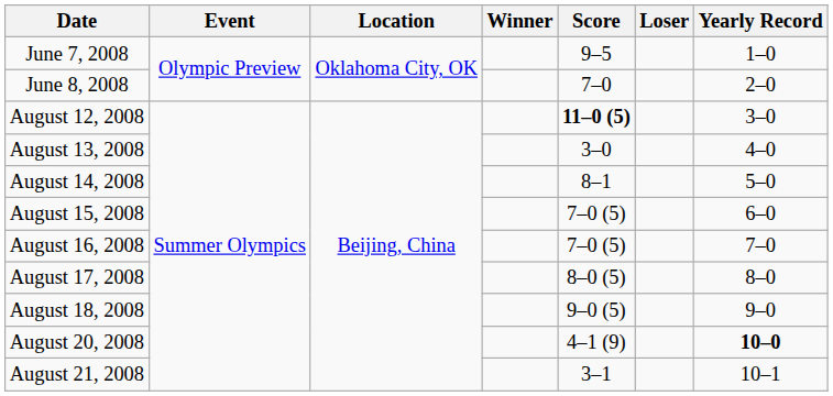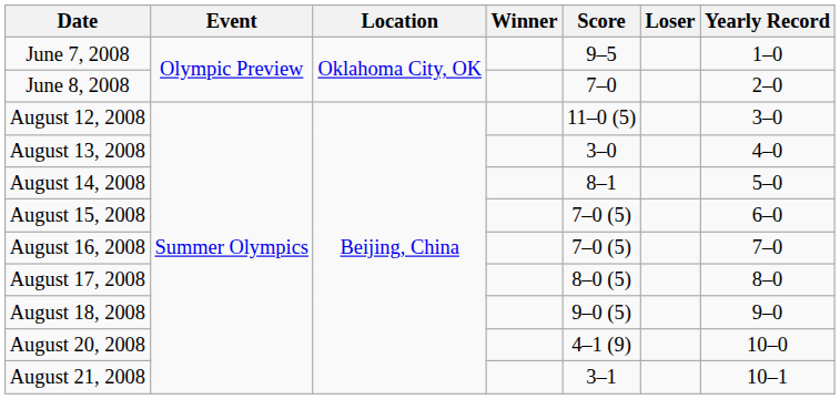August 12, 2008 | Score: bold -> normal
August 20, 2008 | Yearly Record: bold -> normal
